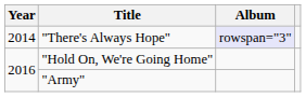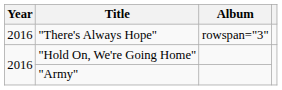"There's Always Hope" | Year: 2014 -> 2016
"There's Always Hope" | Album: lavender background -> no background
